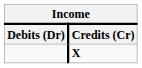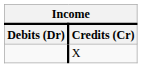row 3 | Credits (Cr): bold -> normal
